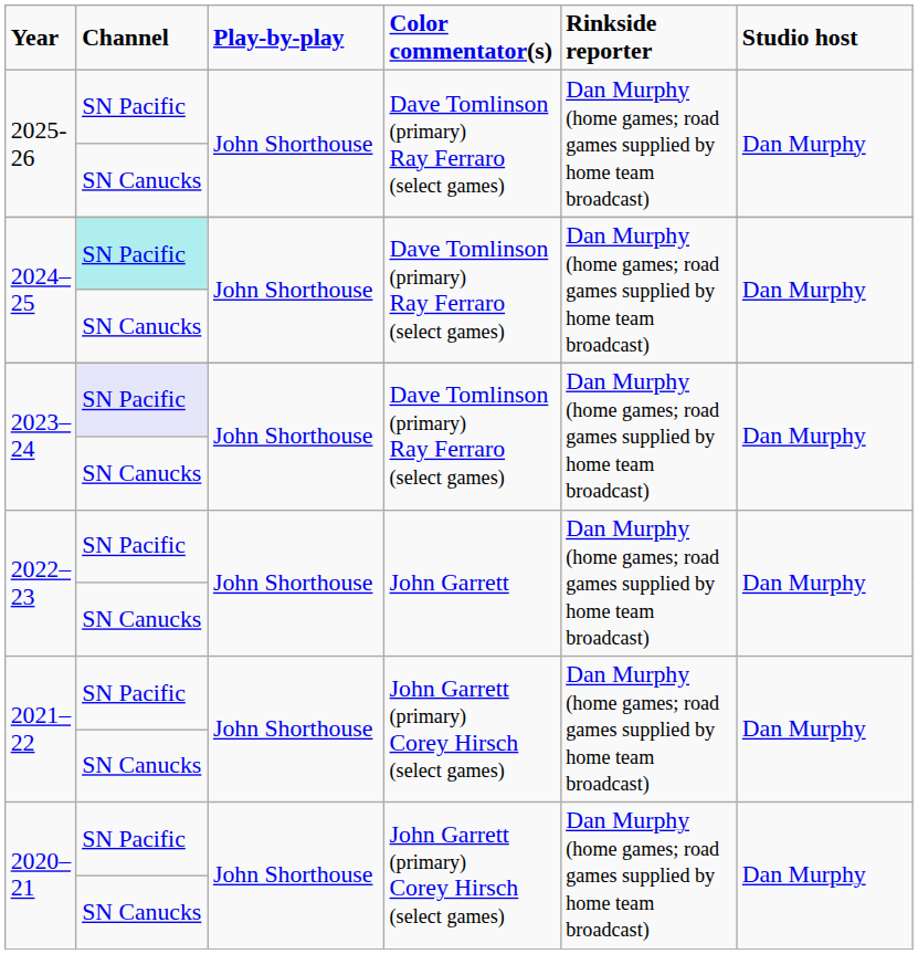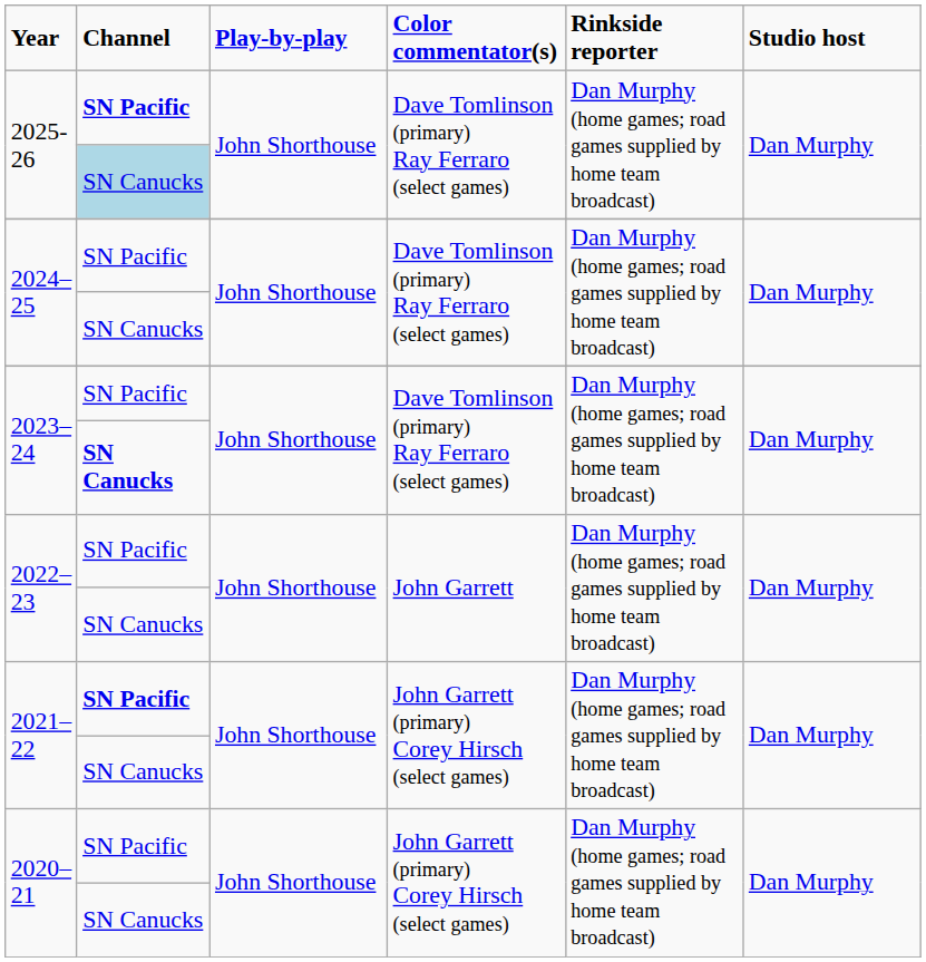2025-26 / SN Pacific | Channel: normal -> bold
2025-26 / SN Canucks | Channel: no background -> lightblue background
2024–25 / SN Pacific | Channel: paleturquoise background -> no background
2023–24 / SN Pacific | Channel: lavender background -> no background
2023–24 / SN Canucks | Channel: normal -> bold
2021–22 / SN Pacific | Channel: normal -> bold
